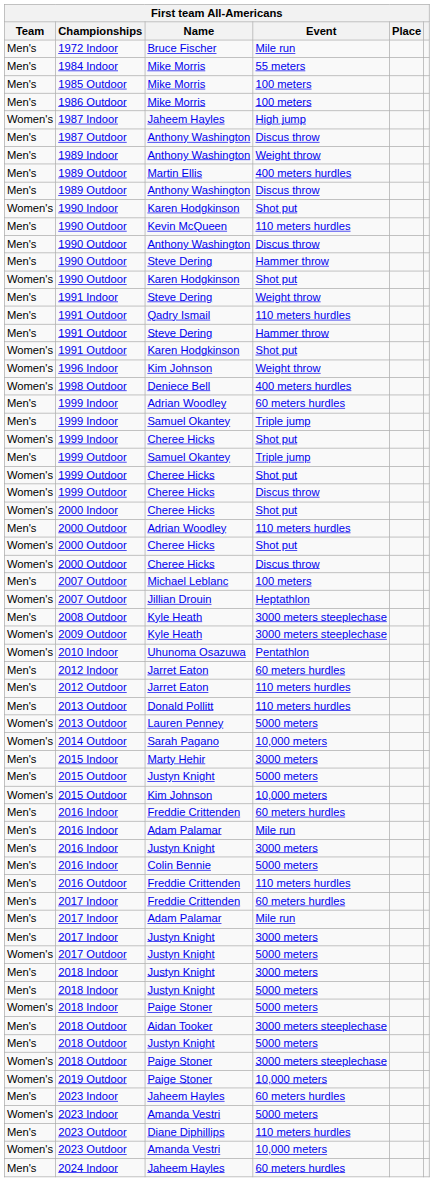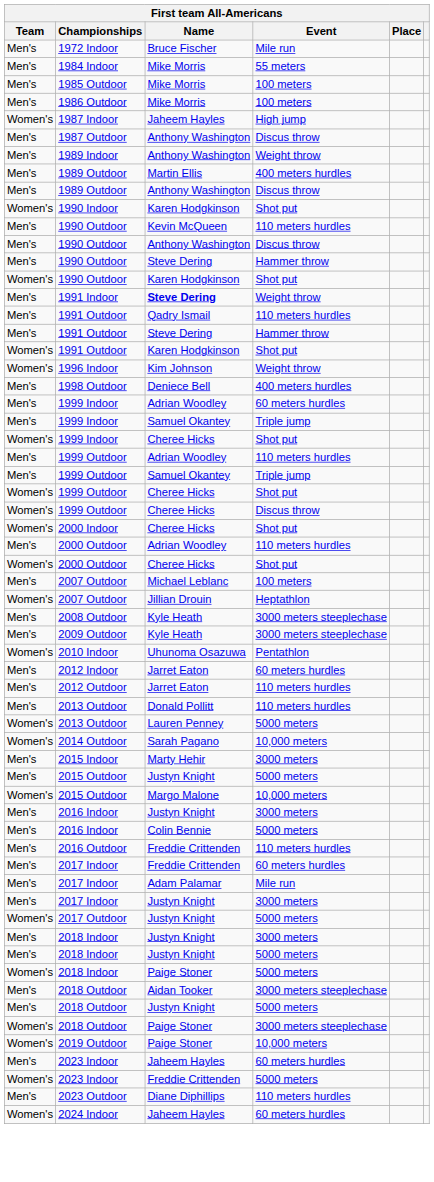1991 Indoor | Name: normal -> bold
1998 Outdoor | Team: Women's -> Men's
+ row: Men's | 1999 Outdoor | Adrian Woodley | 110 meters hurdles
- row: Women's | 2000 Outdoor | Cheree Hicks | Discus throw
2009 Outdoor | Team: Women's -> Men's
2015 Outdoor / 10,000 meters | Name: Kim Johnson -> Margo Malone
- row: Men's | 2016 Indoor | Freddie Crittenden | 60 meters hurdles
- row: Men's | 2016 Indoor | Adam Palamar | Mile run
2023 Indoor / 5000 meters | Name: Amanda Vestri -> Freddie Crittenden
- row: Women's | 2023 Outdoor | Amanda Vestri | 10,000 meters
2024 Indoor | Team: Men's -> Women's
